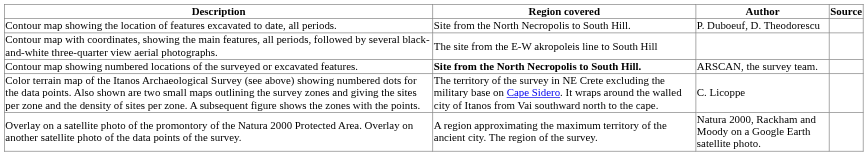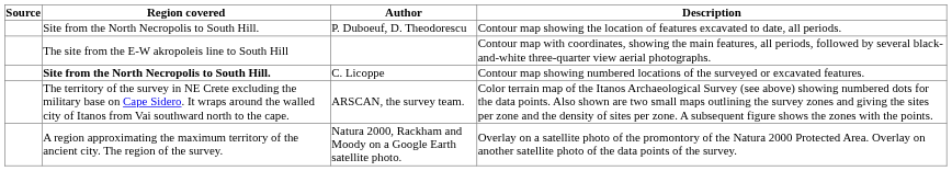columns swapped: Description <-> Source
row 4 | Author: ARSCAN, the survey team. -> C. Licoppe
row 5 | Author: C. Licoppe -> ARSCAN, the survey team.
